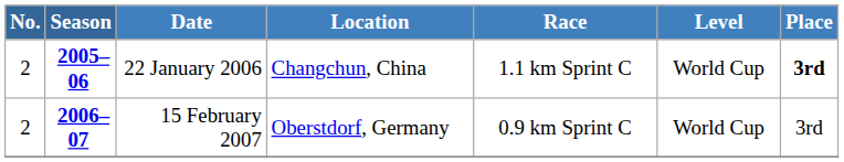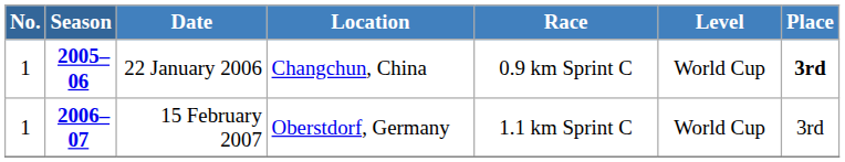22 January 2006 | No.: 2 -> 1
22 January 2006 | Race: 1.1 km Sprint C -> 0.9 km Sprint C
15 February 2007 | No.: 2 -> 1
15 February 2007 | Race: 0.9 km Sprint C -> 1.1 km Sprint C
